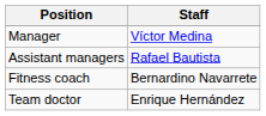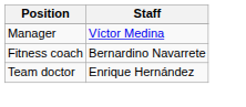- row: Assistant managers | Rafael Bautista
